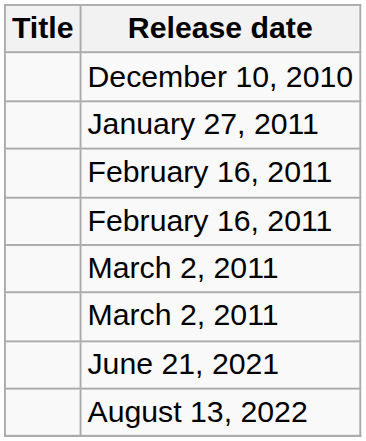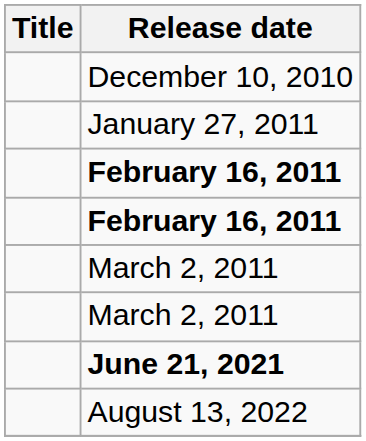row 4 | Release date: normal -> bold
row 5 | Release date: normal -> bold
row 8 | Release date: normal -> bold
